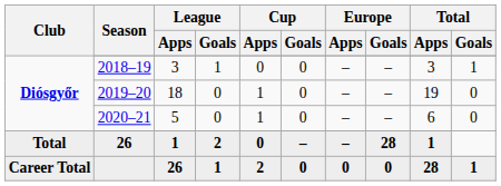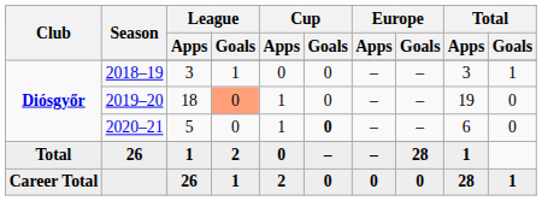18 | League / Goals: no background -> lightsalmon background
5 | Cup / Goals: normal -> bold
